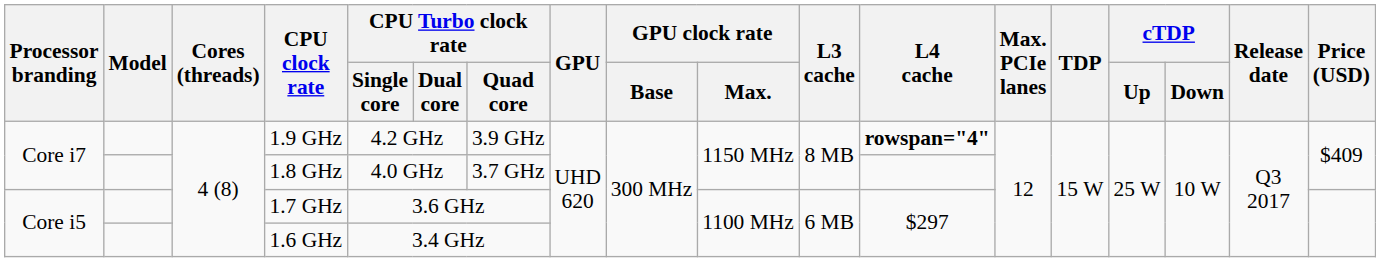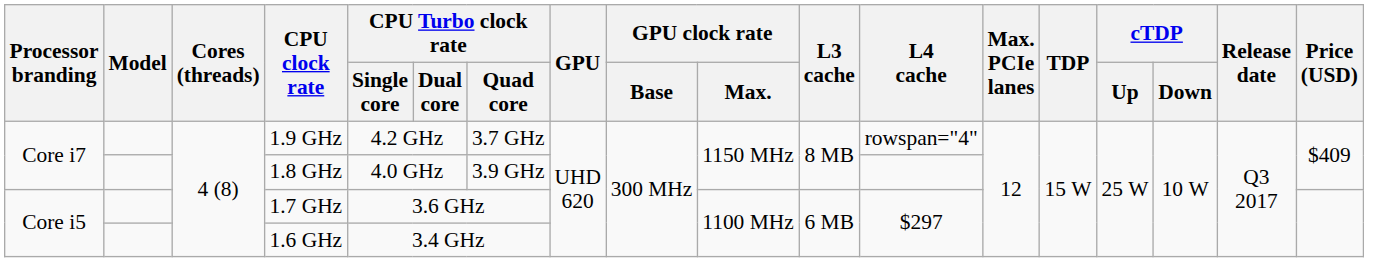1.9 GHz | CPU Turbo clock rate / Quad core: 3.9 GHz -> 3.7 GHz
1.9 GHz | L4 cache: bold -> normal
1.8 GHz | CPU Turbo clock rate / Quad core: 3.7 GHz -> 3.9 GHz
